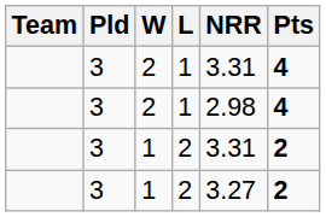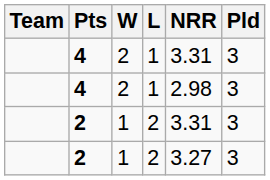columns swapped: Pld <-> Pts
